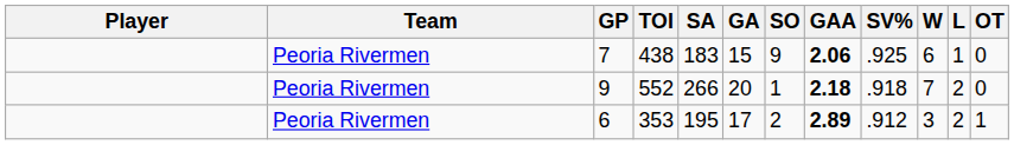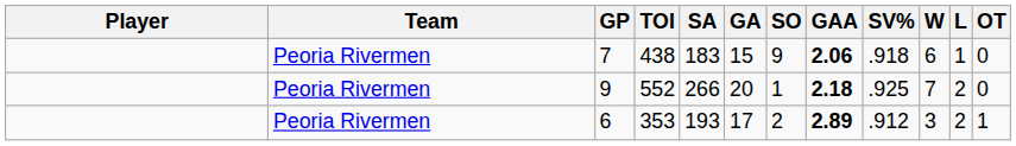row 2 | SV%: .925 -> .918
row 3 | SV%: .918 -> .925
row 4 | SA: 195 -> 193
